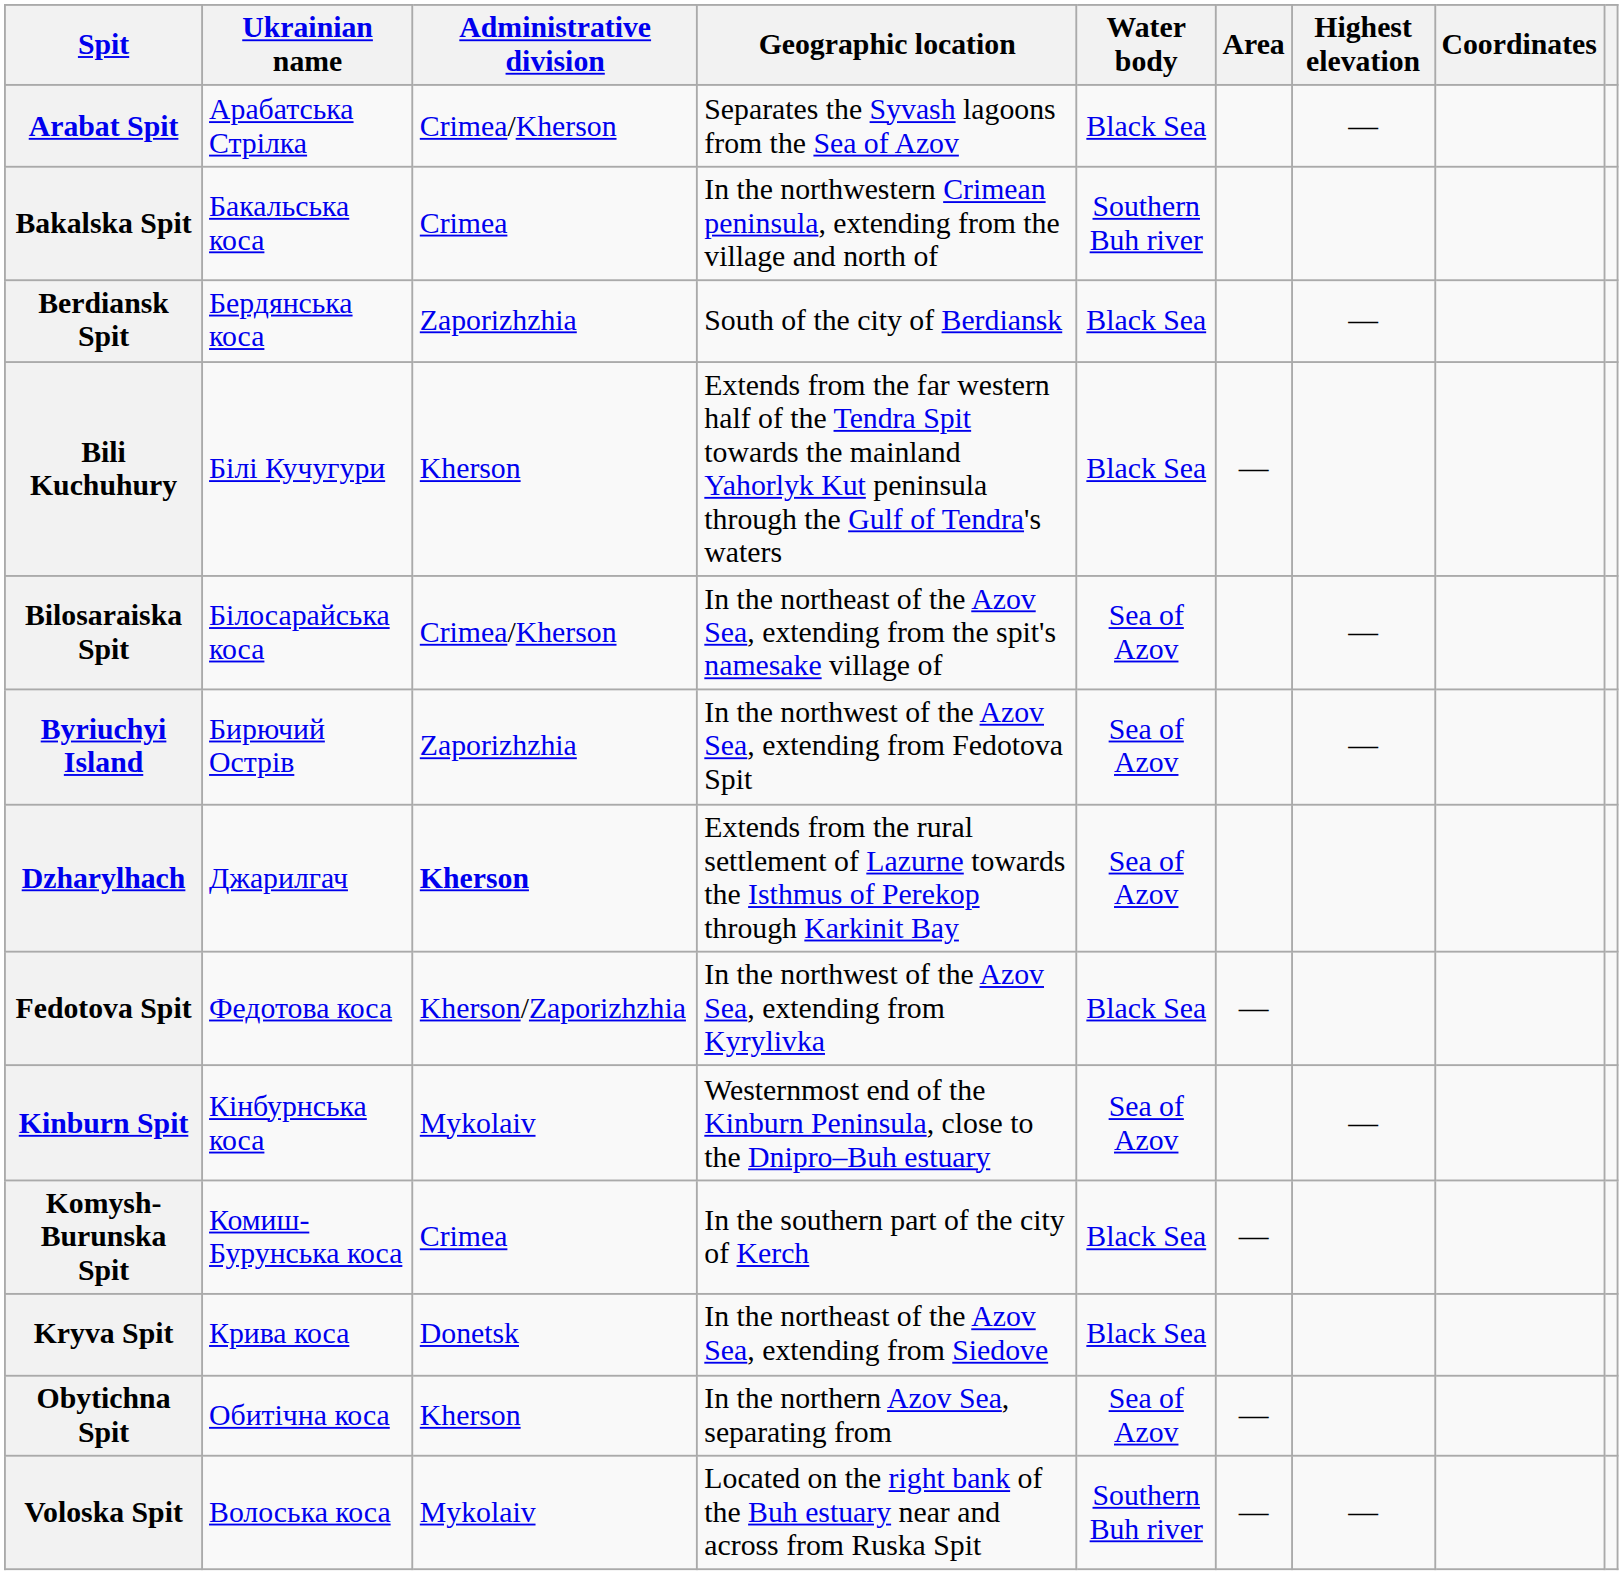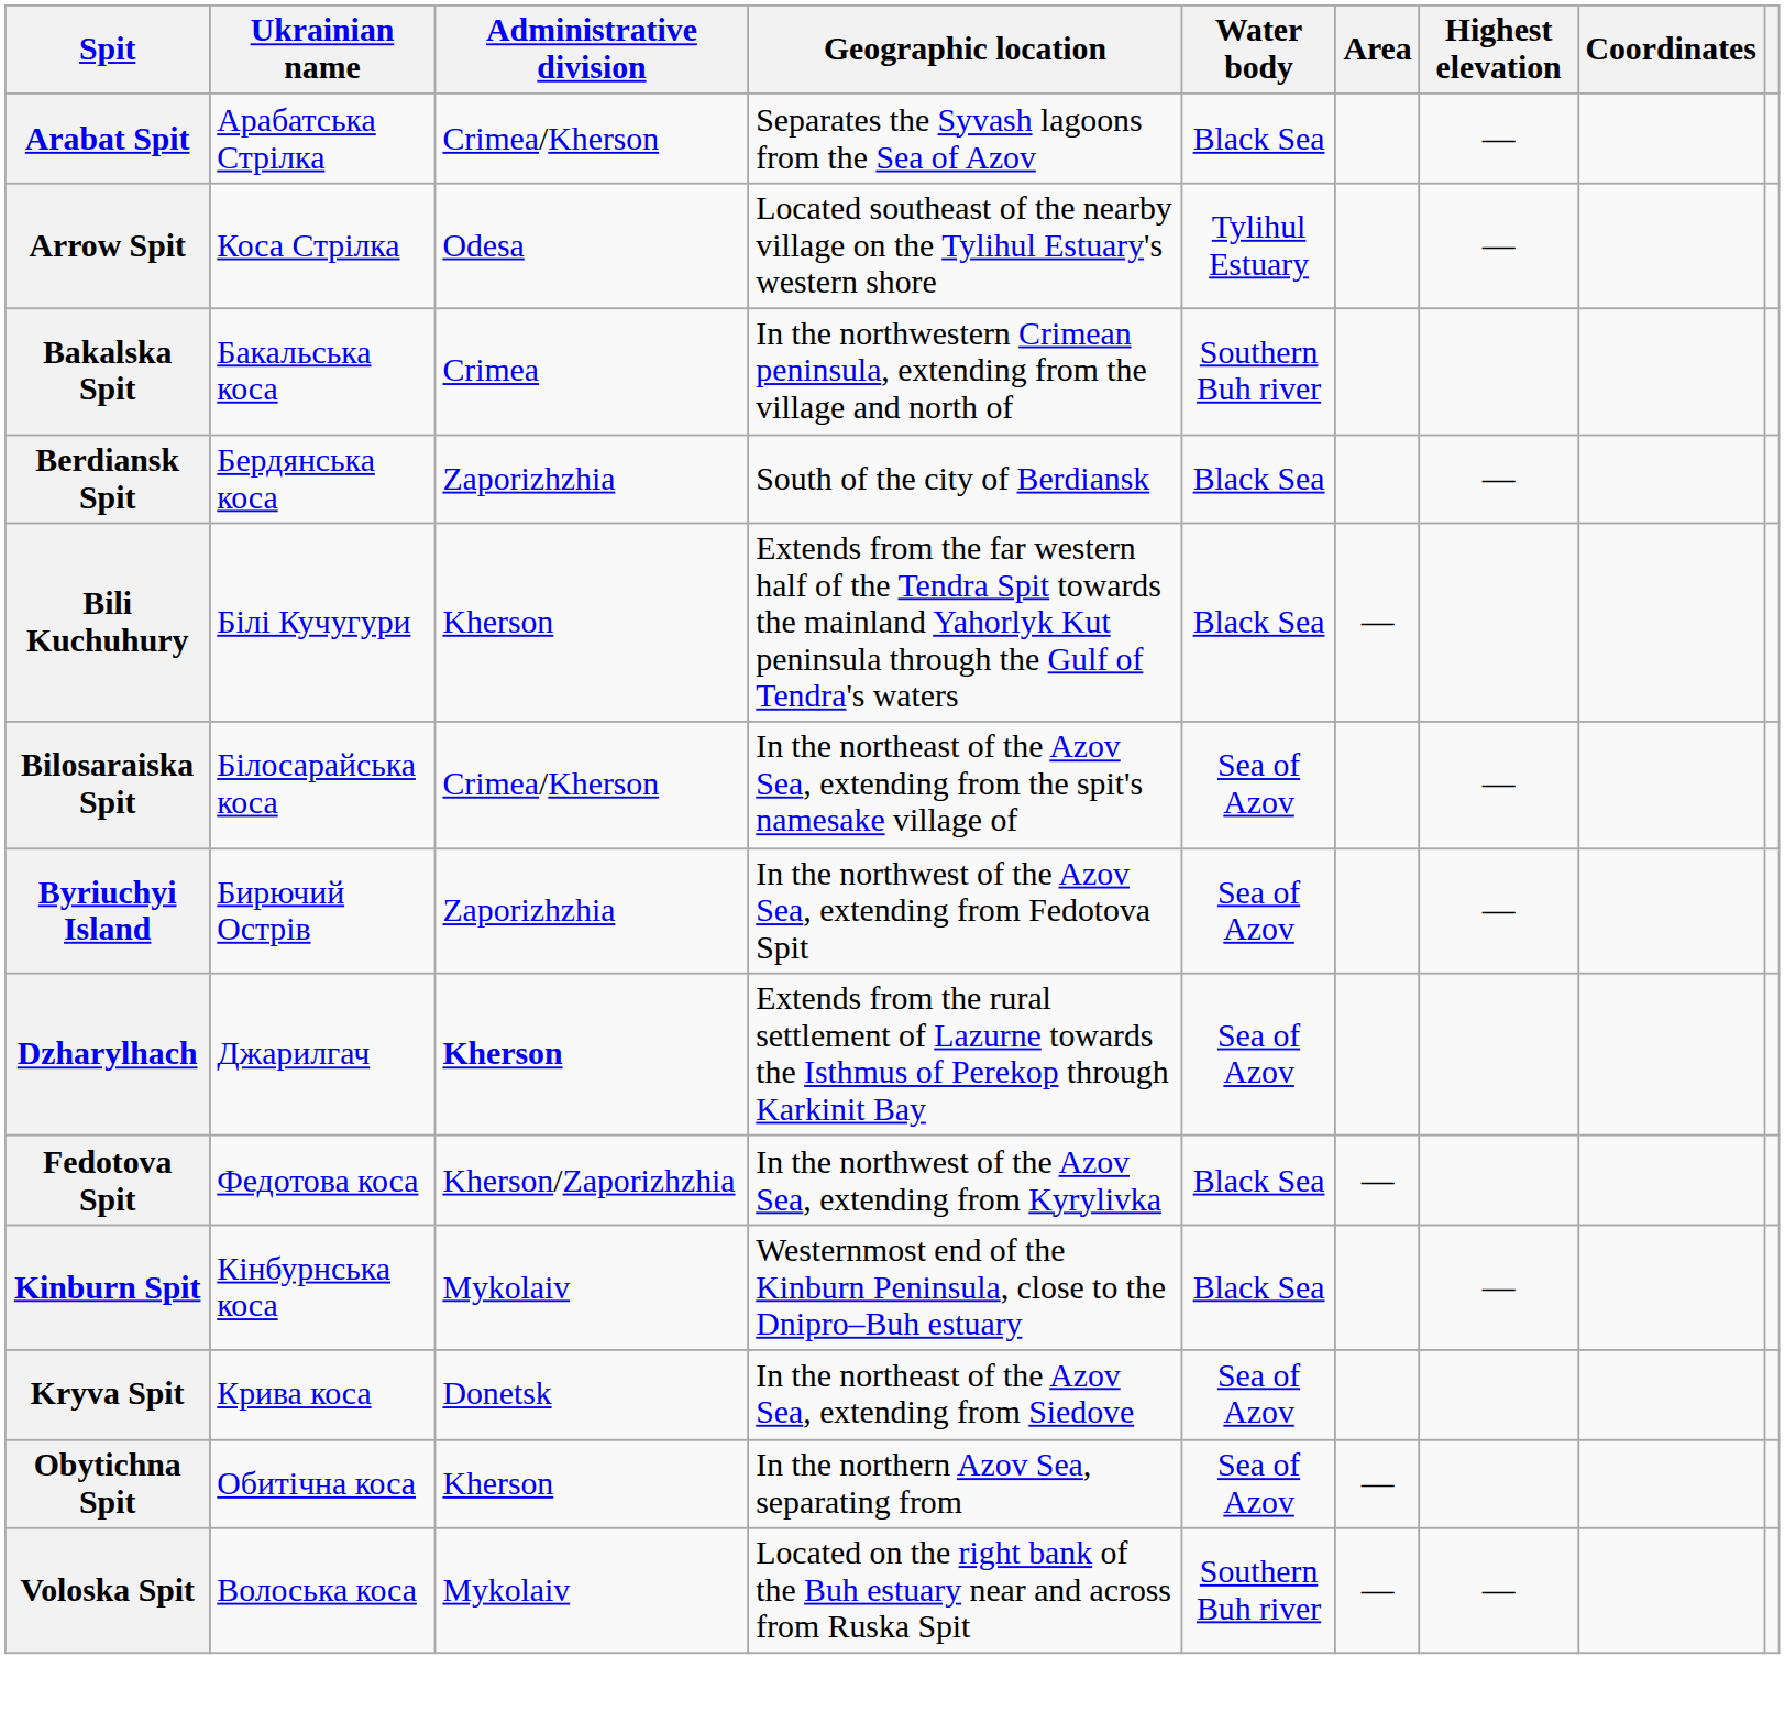+ row: Arrow Spit | Коса Стрілка | Odesa | Located southeast of the nearby village on the Tylihul Estuary's western shore | Tylihul Estuary | —
Kinburn Spit | Water body: Sea of Azov -> Black Sea
- row: Komysh-Burunska Spit | Комиш-Бурунська коса | Crimea | In the southern part of the city of Kerch | Black Sea | —
Kryva Spit | Water body: Black Sea -> Sea of Azov
